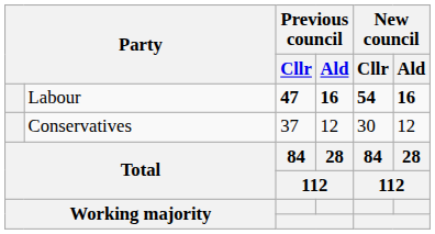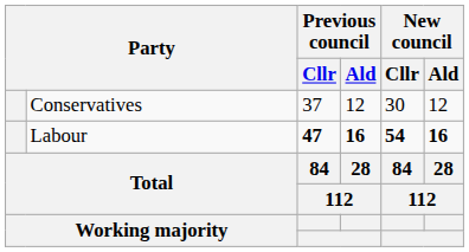rows swapped: Labour <-> Conservatives
